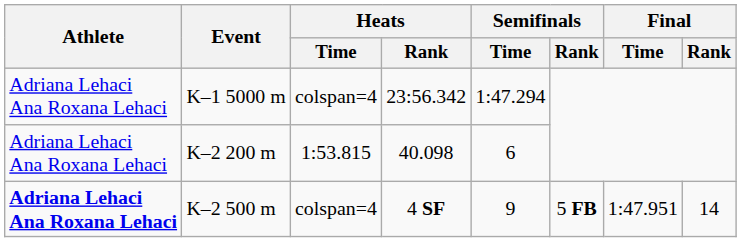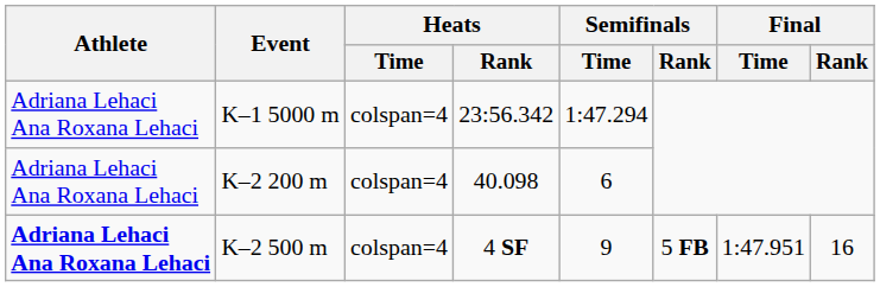K–2 200 m | Heats / Time: 1:53.815 -> colspan=4
K–2 500 m | Final / Rank: 14 -> 16
